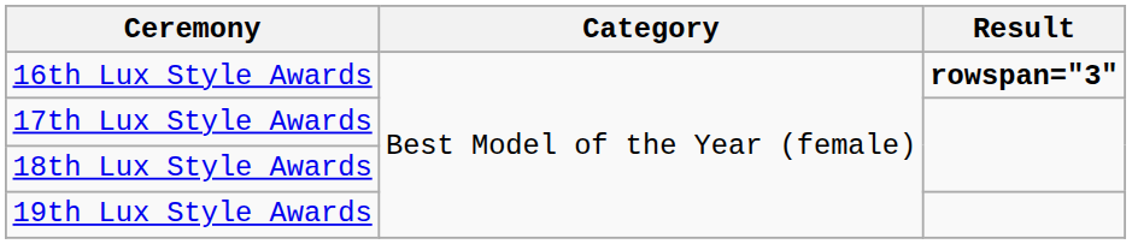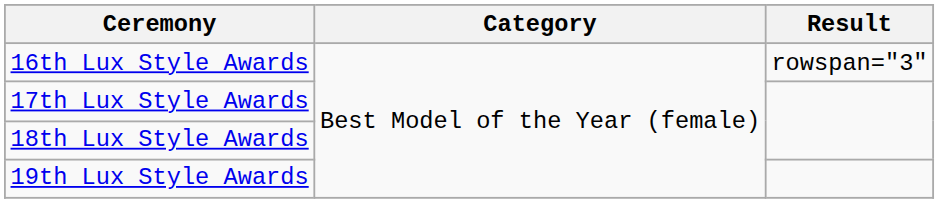16th Lux Style Awards | Result: bold -> normal
